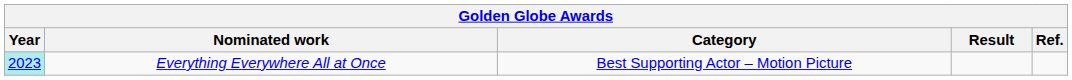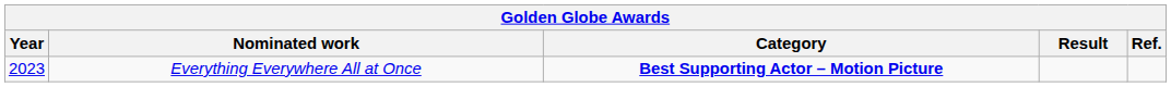row 3 | Year: paleturquoise background -> no background
row 3 | Category: normal -> bold
